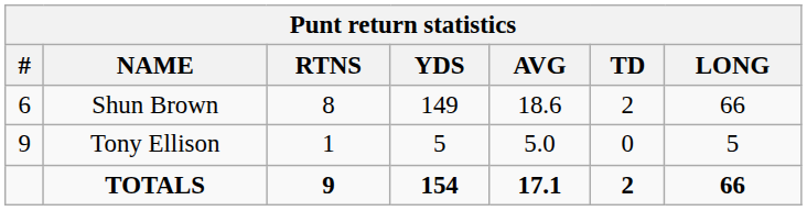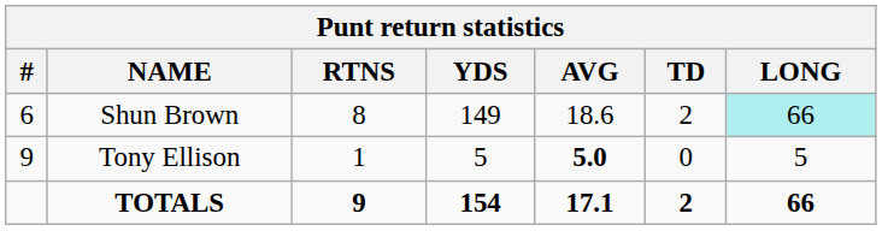Shun Brown | LONG: no background -> paleturquoise background
Tony Ellison | AVG: normal -> bold
